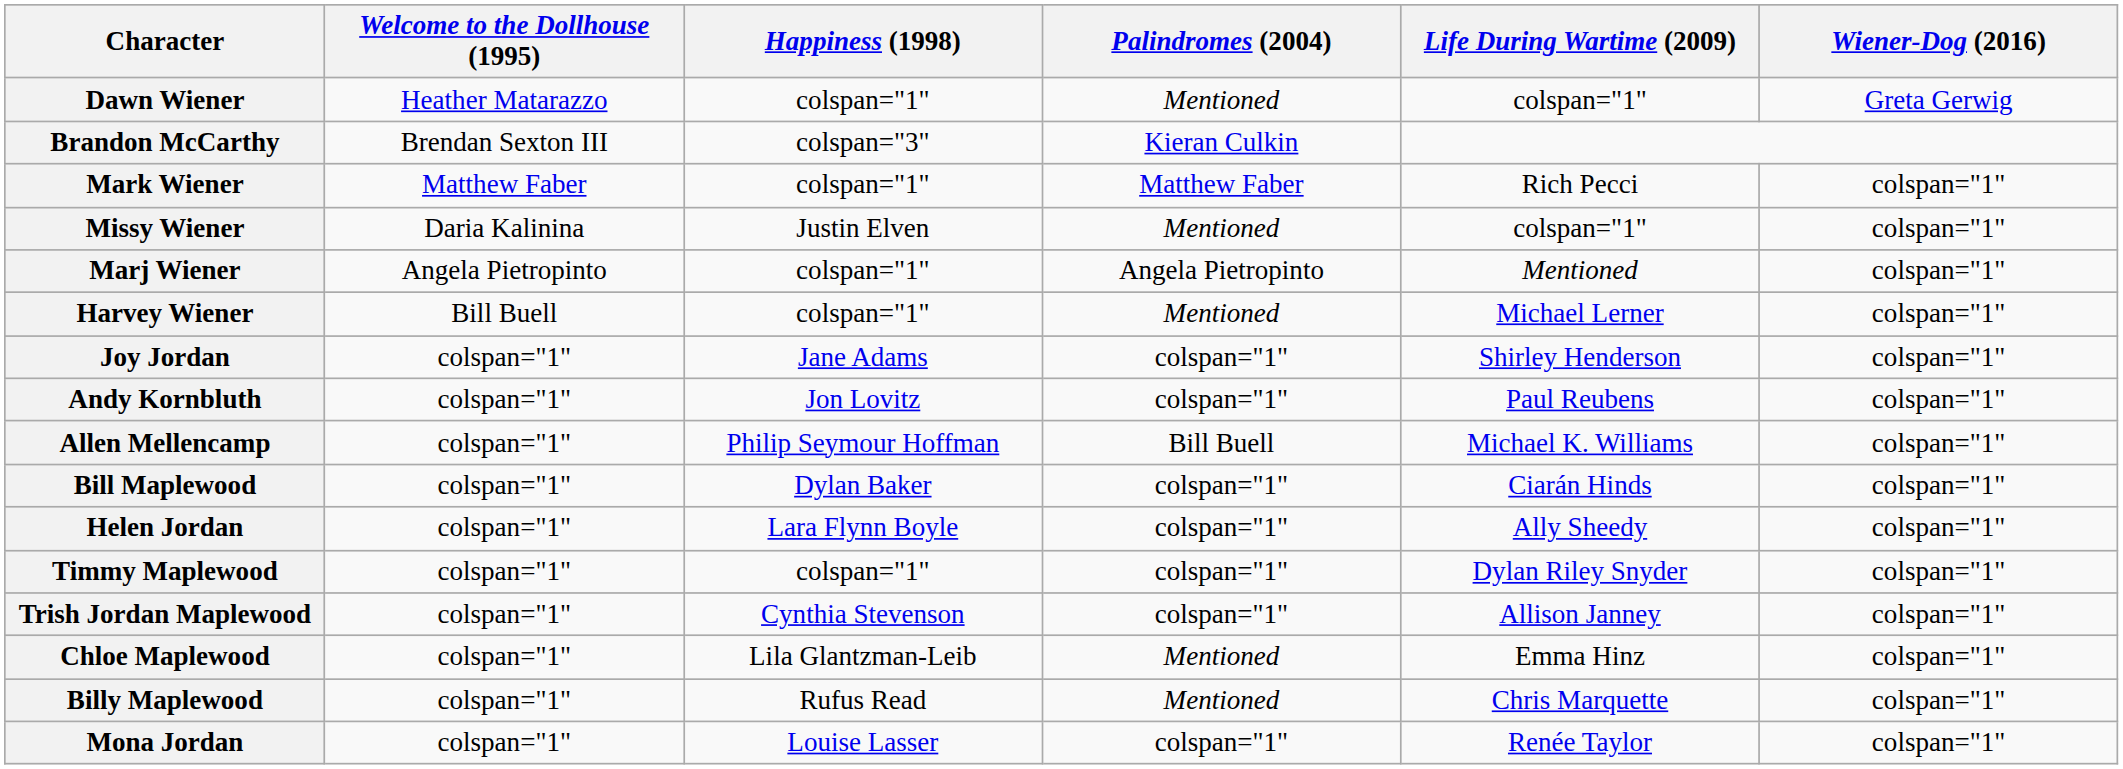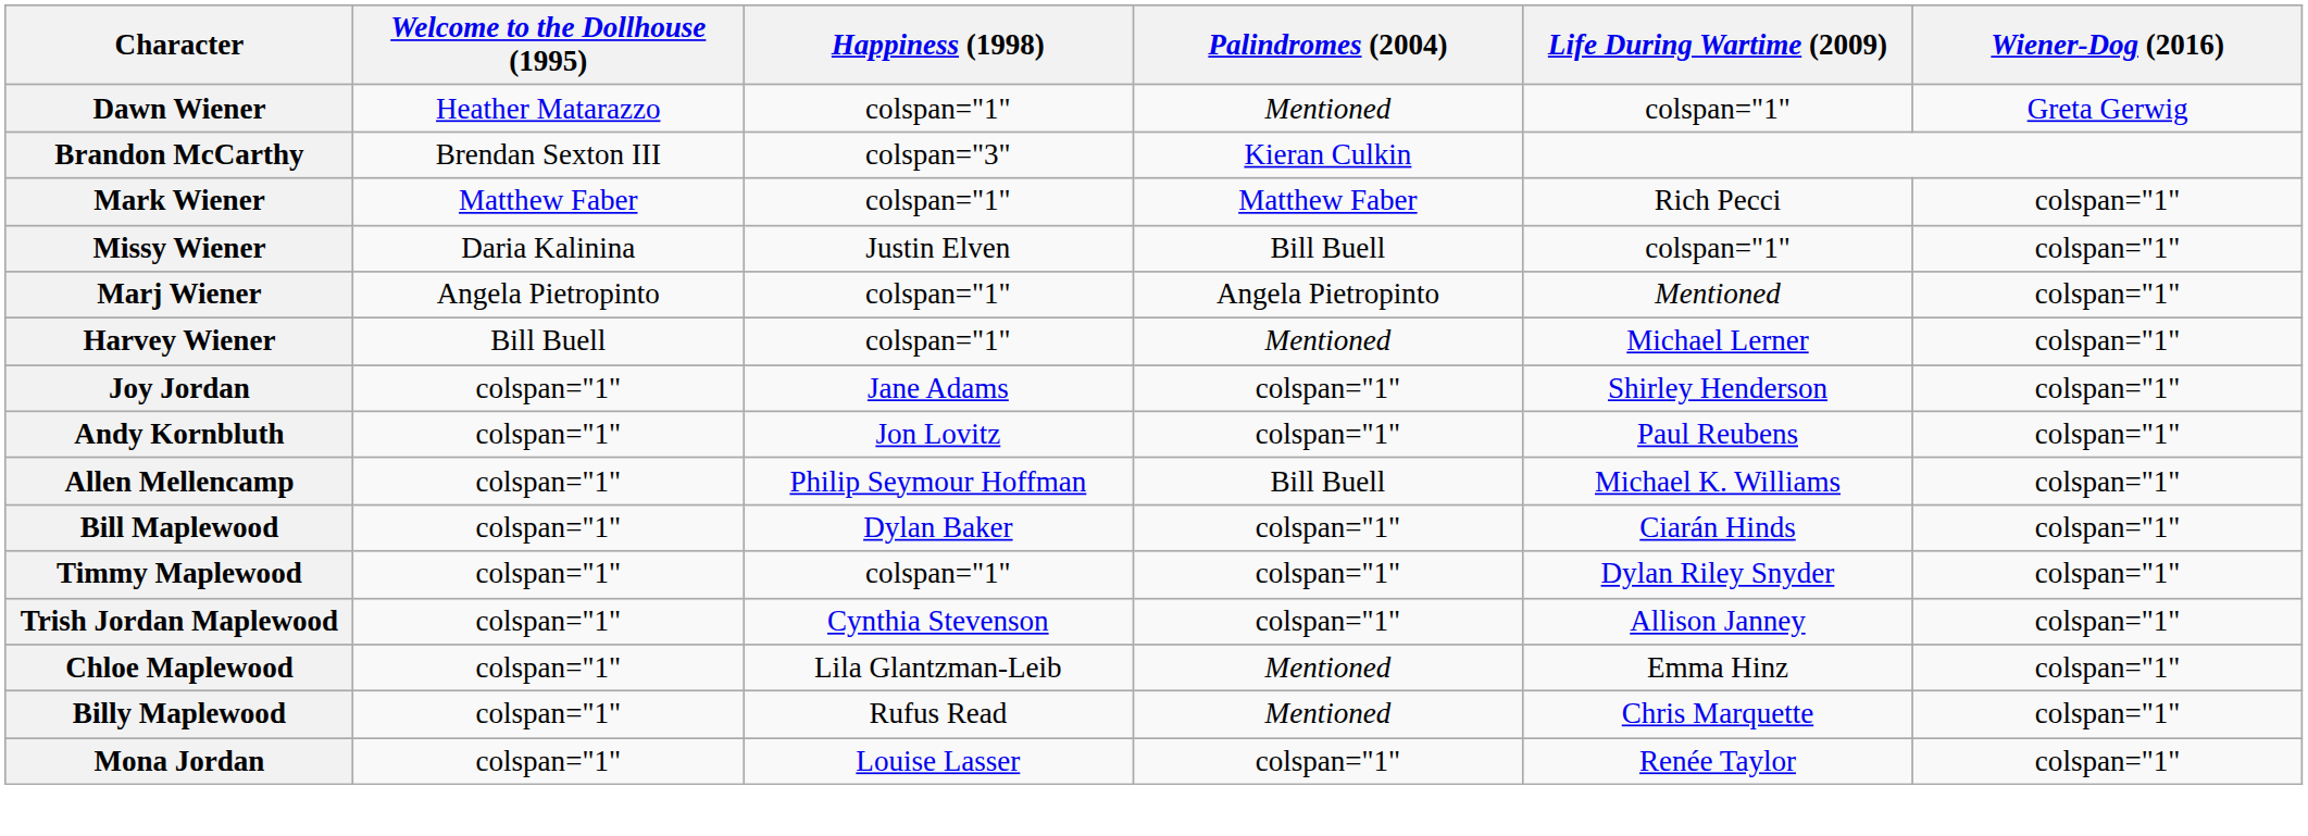Missy Wiener | Palindromes (2004): Mentioned -> Bill Buell
- row: Helen Jordan | colspan="1" | Lara Flynn Boyle | colspan="1" | Ally Sheedy | colspan="1"
